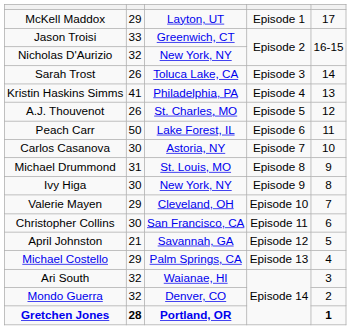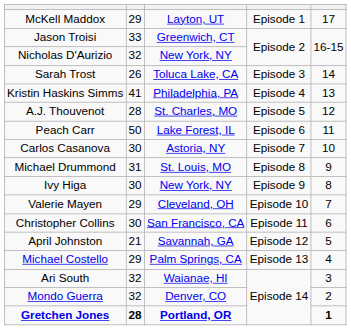A.J. Thouvenot | column 2: 26 -> 28
